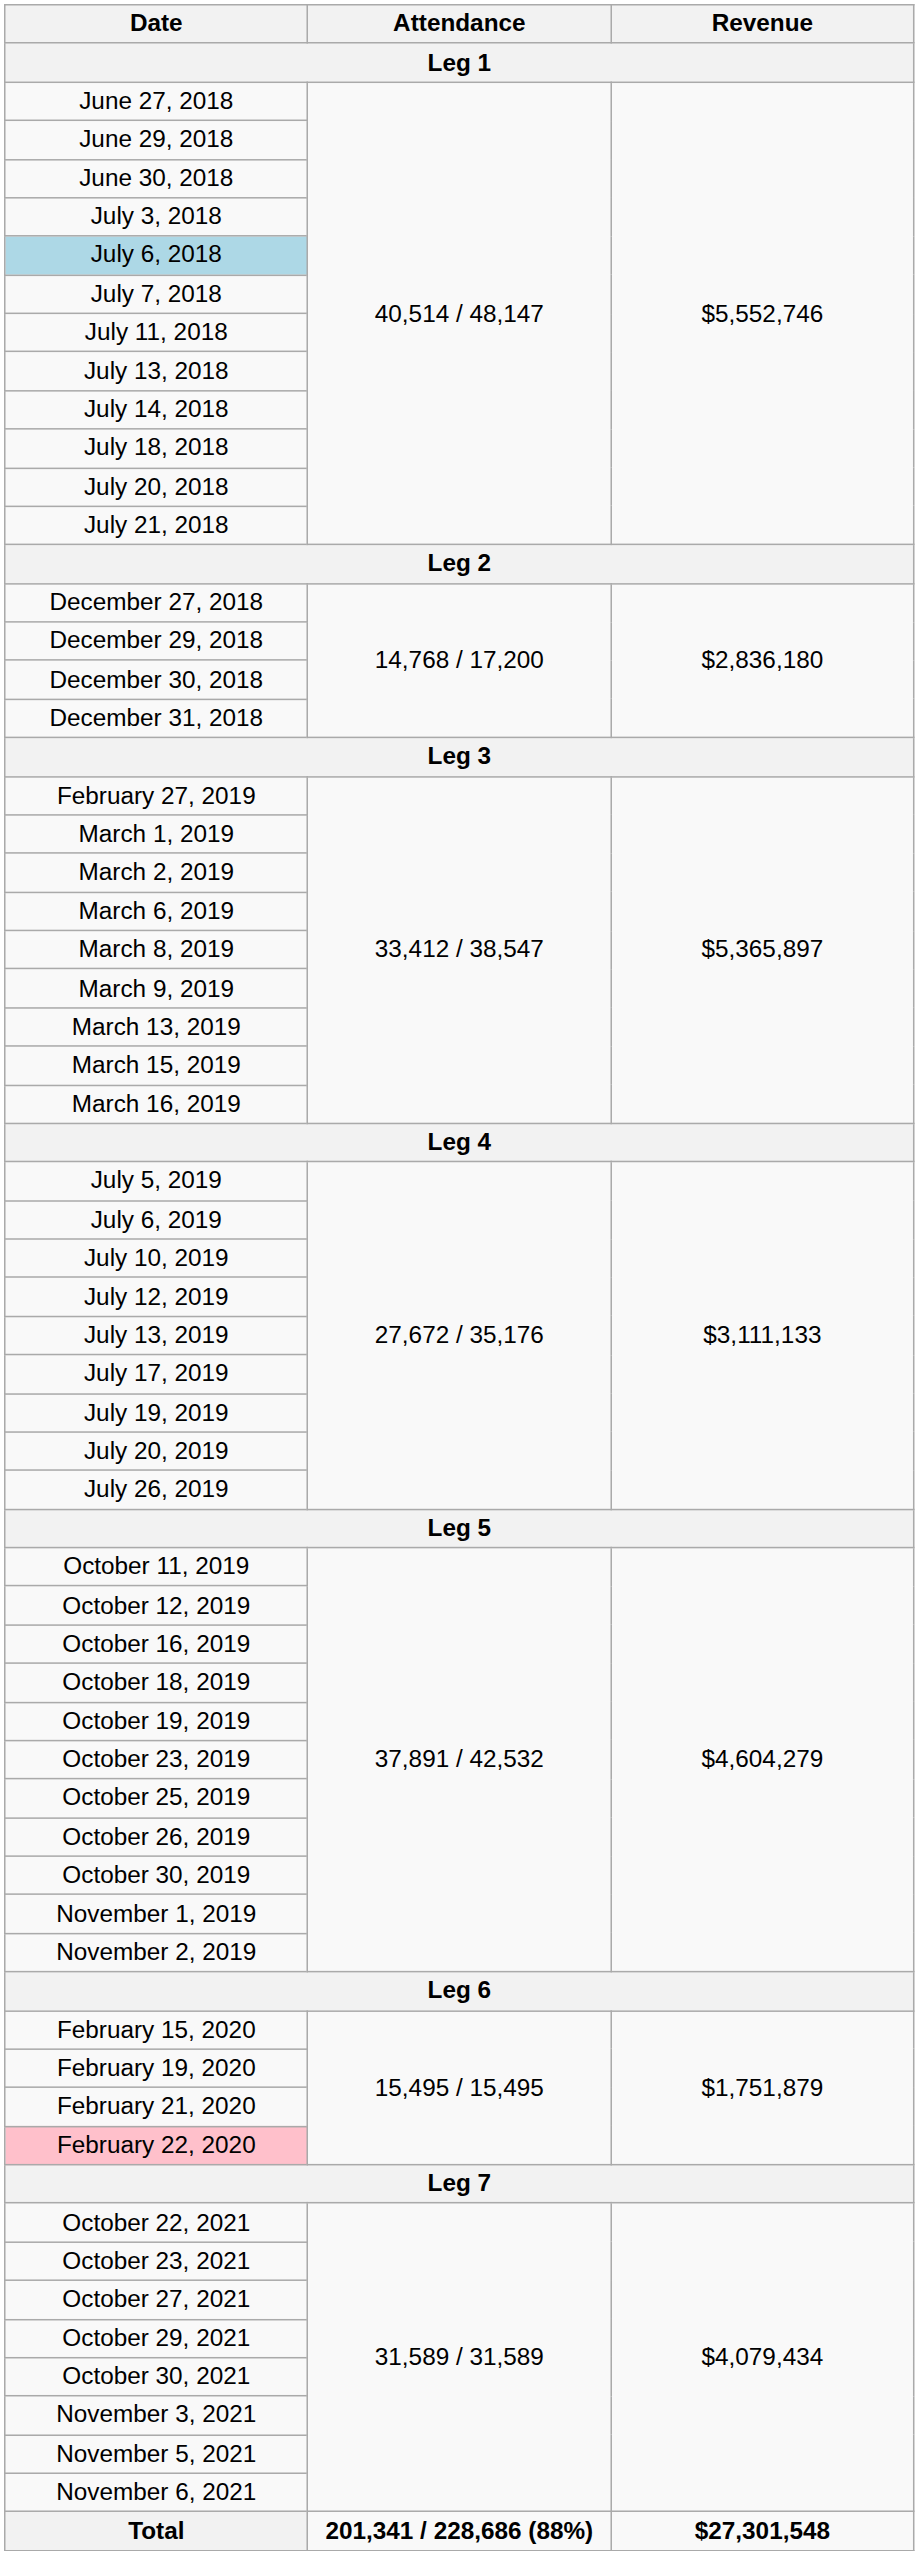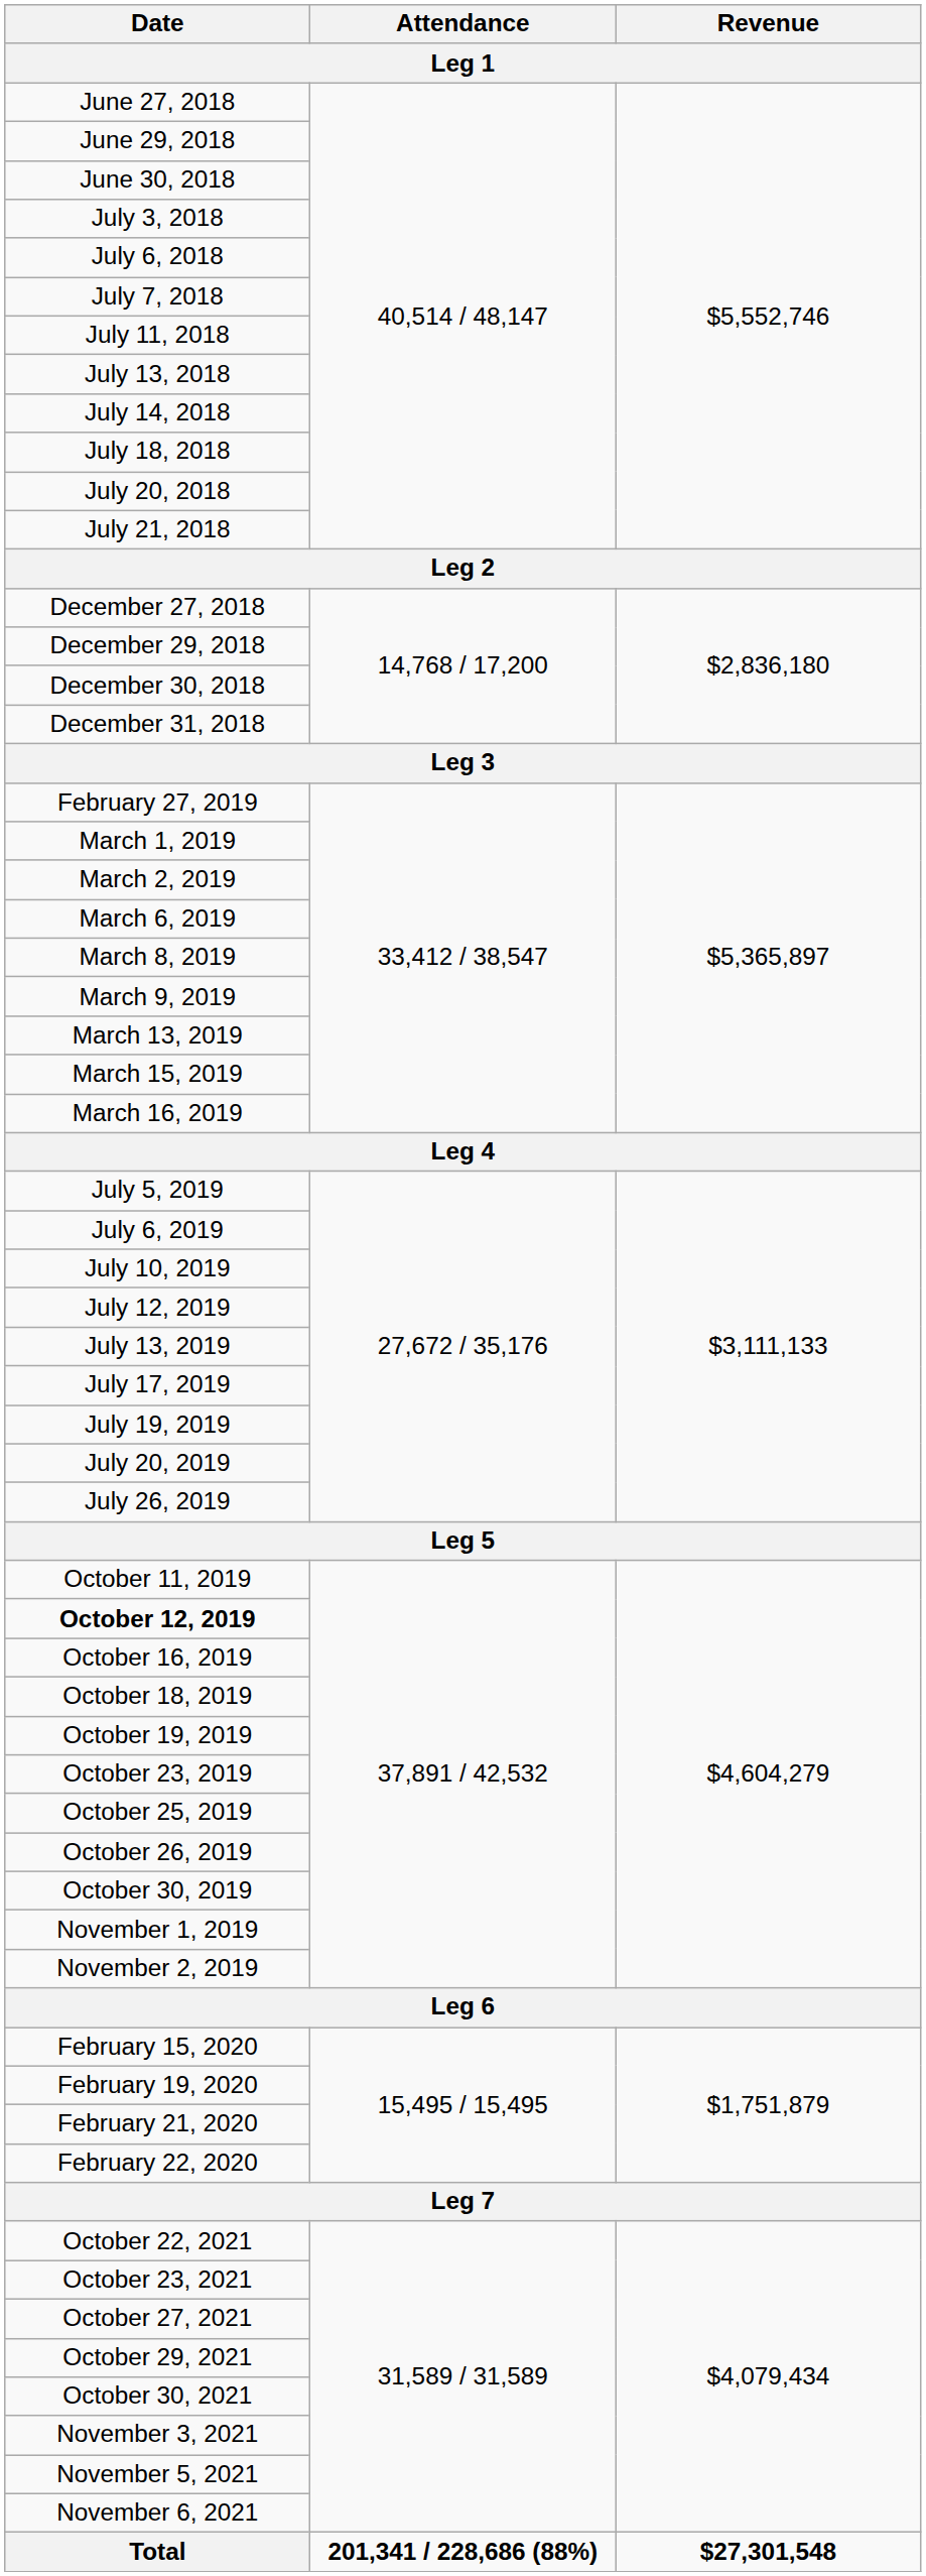July 6, 2018 | Date: lightblue background -> no background
October 12, 2019 | Date: normal -> bold
February 22, 2020 | Date: pink background -> no background
